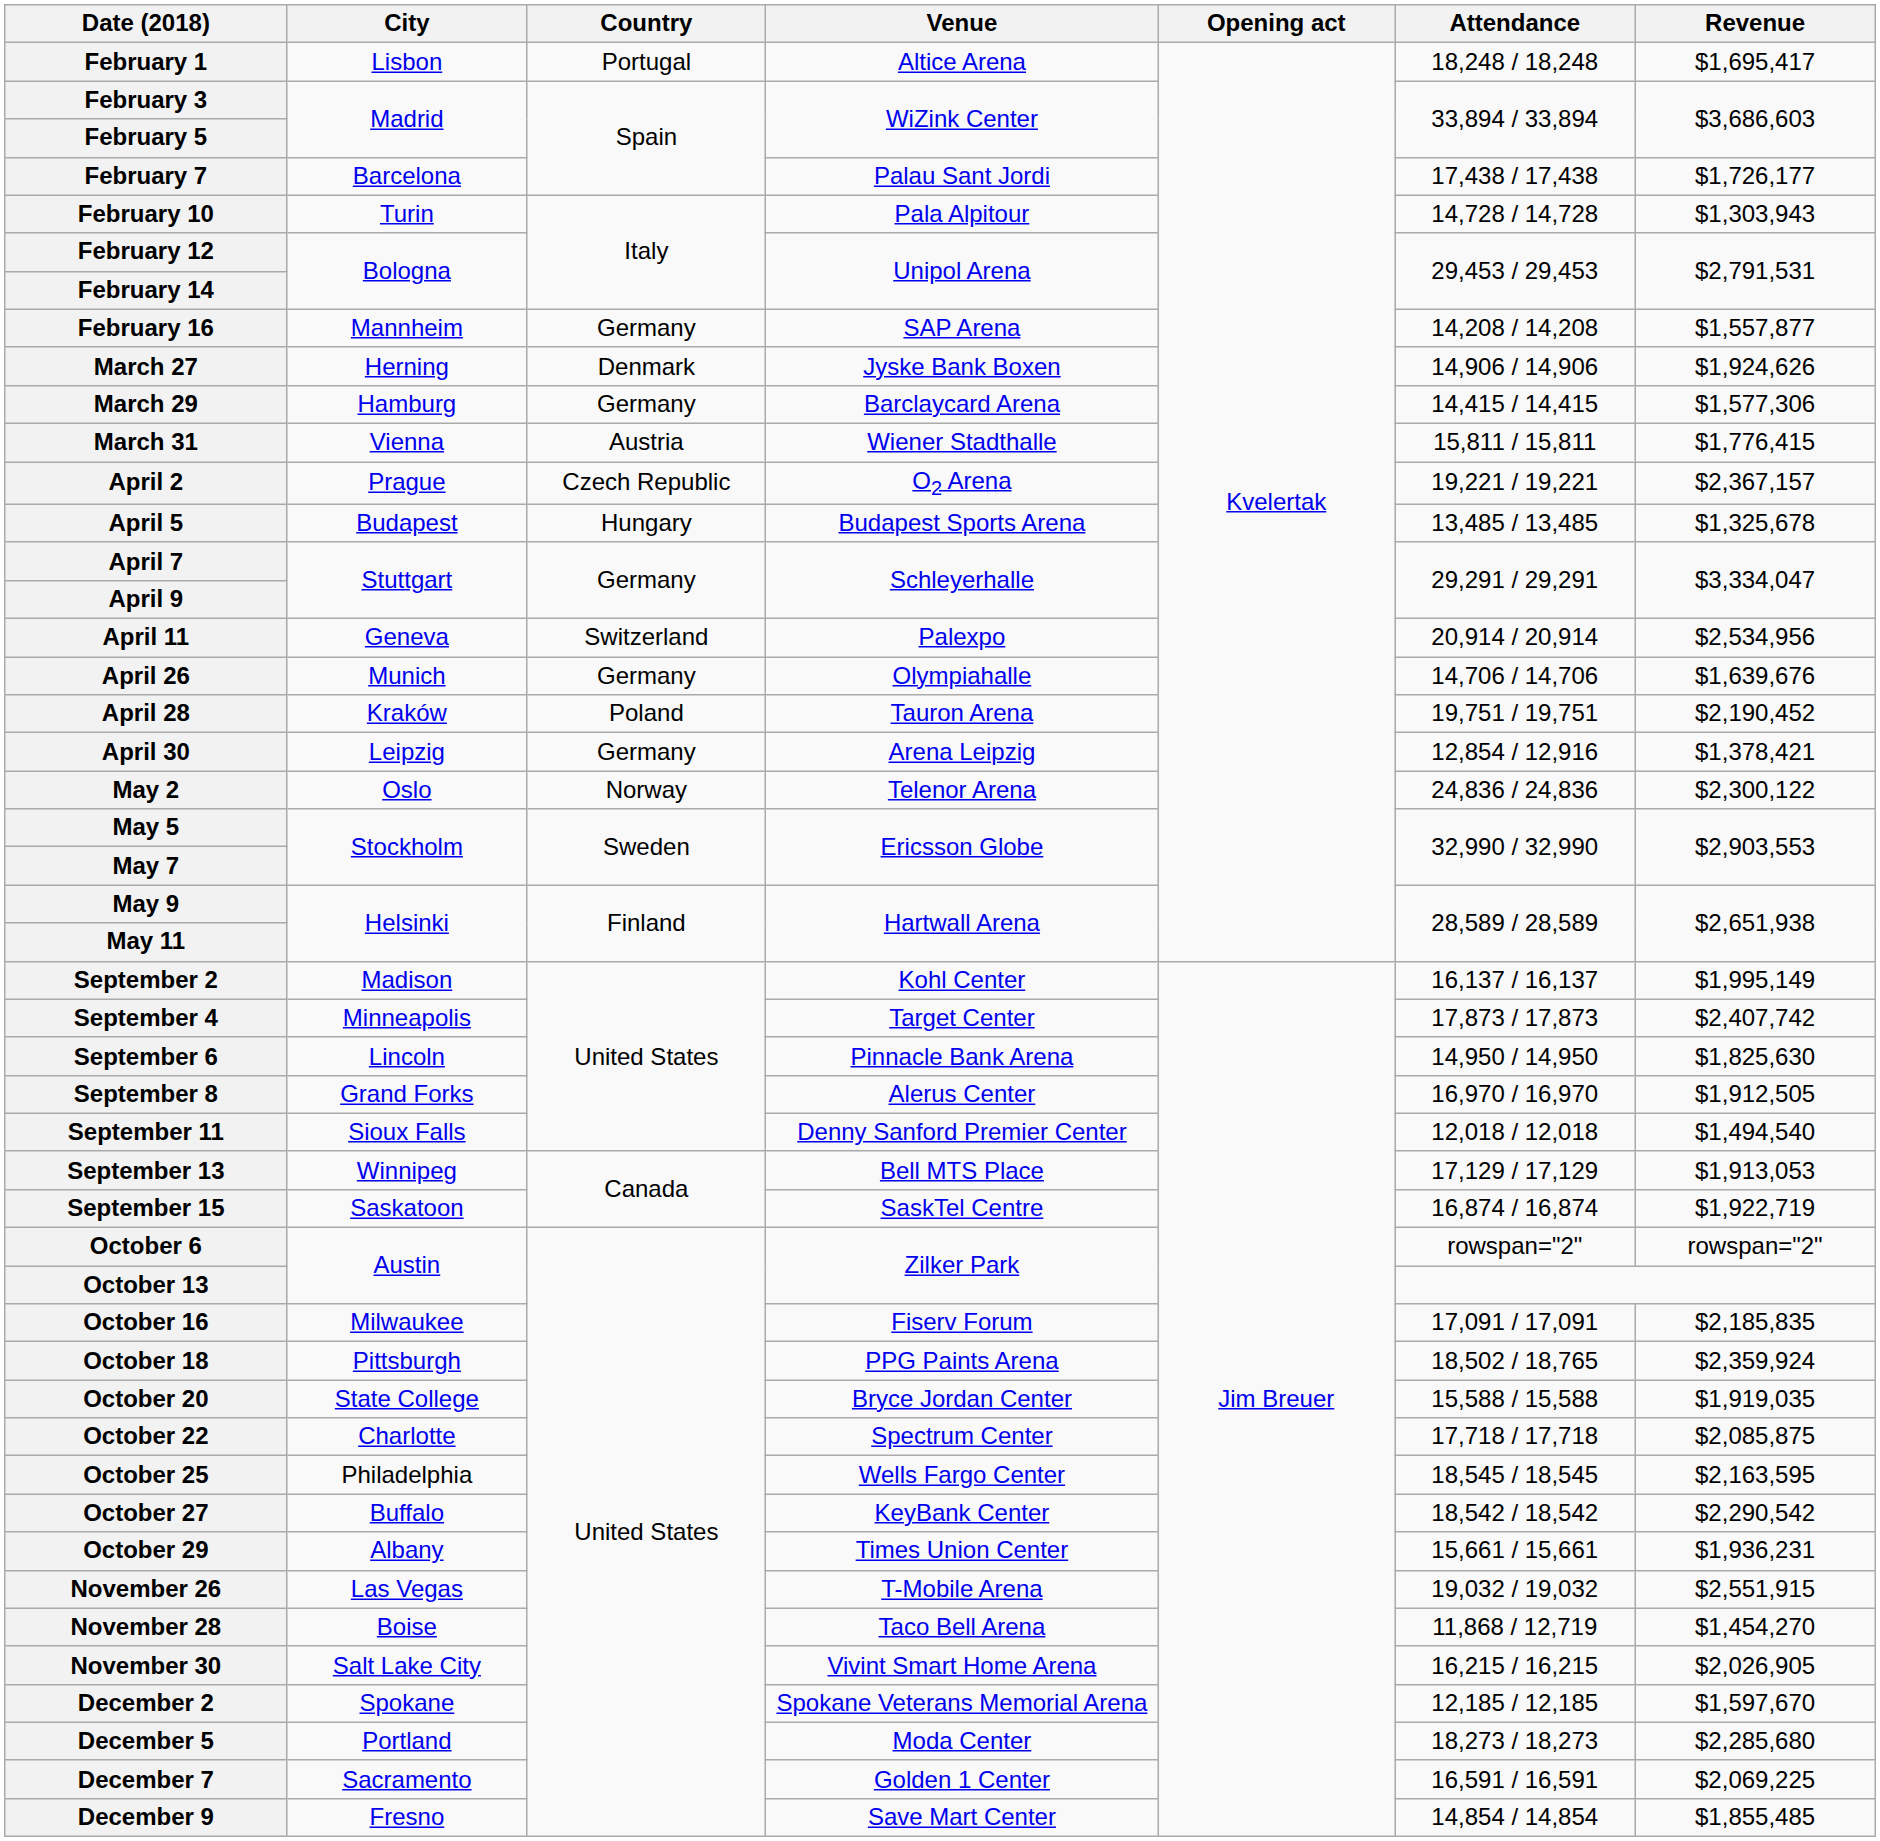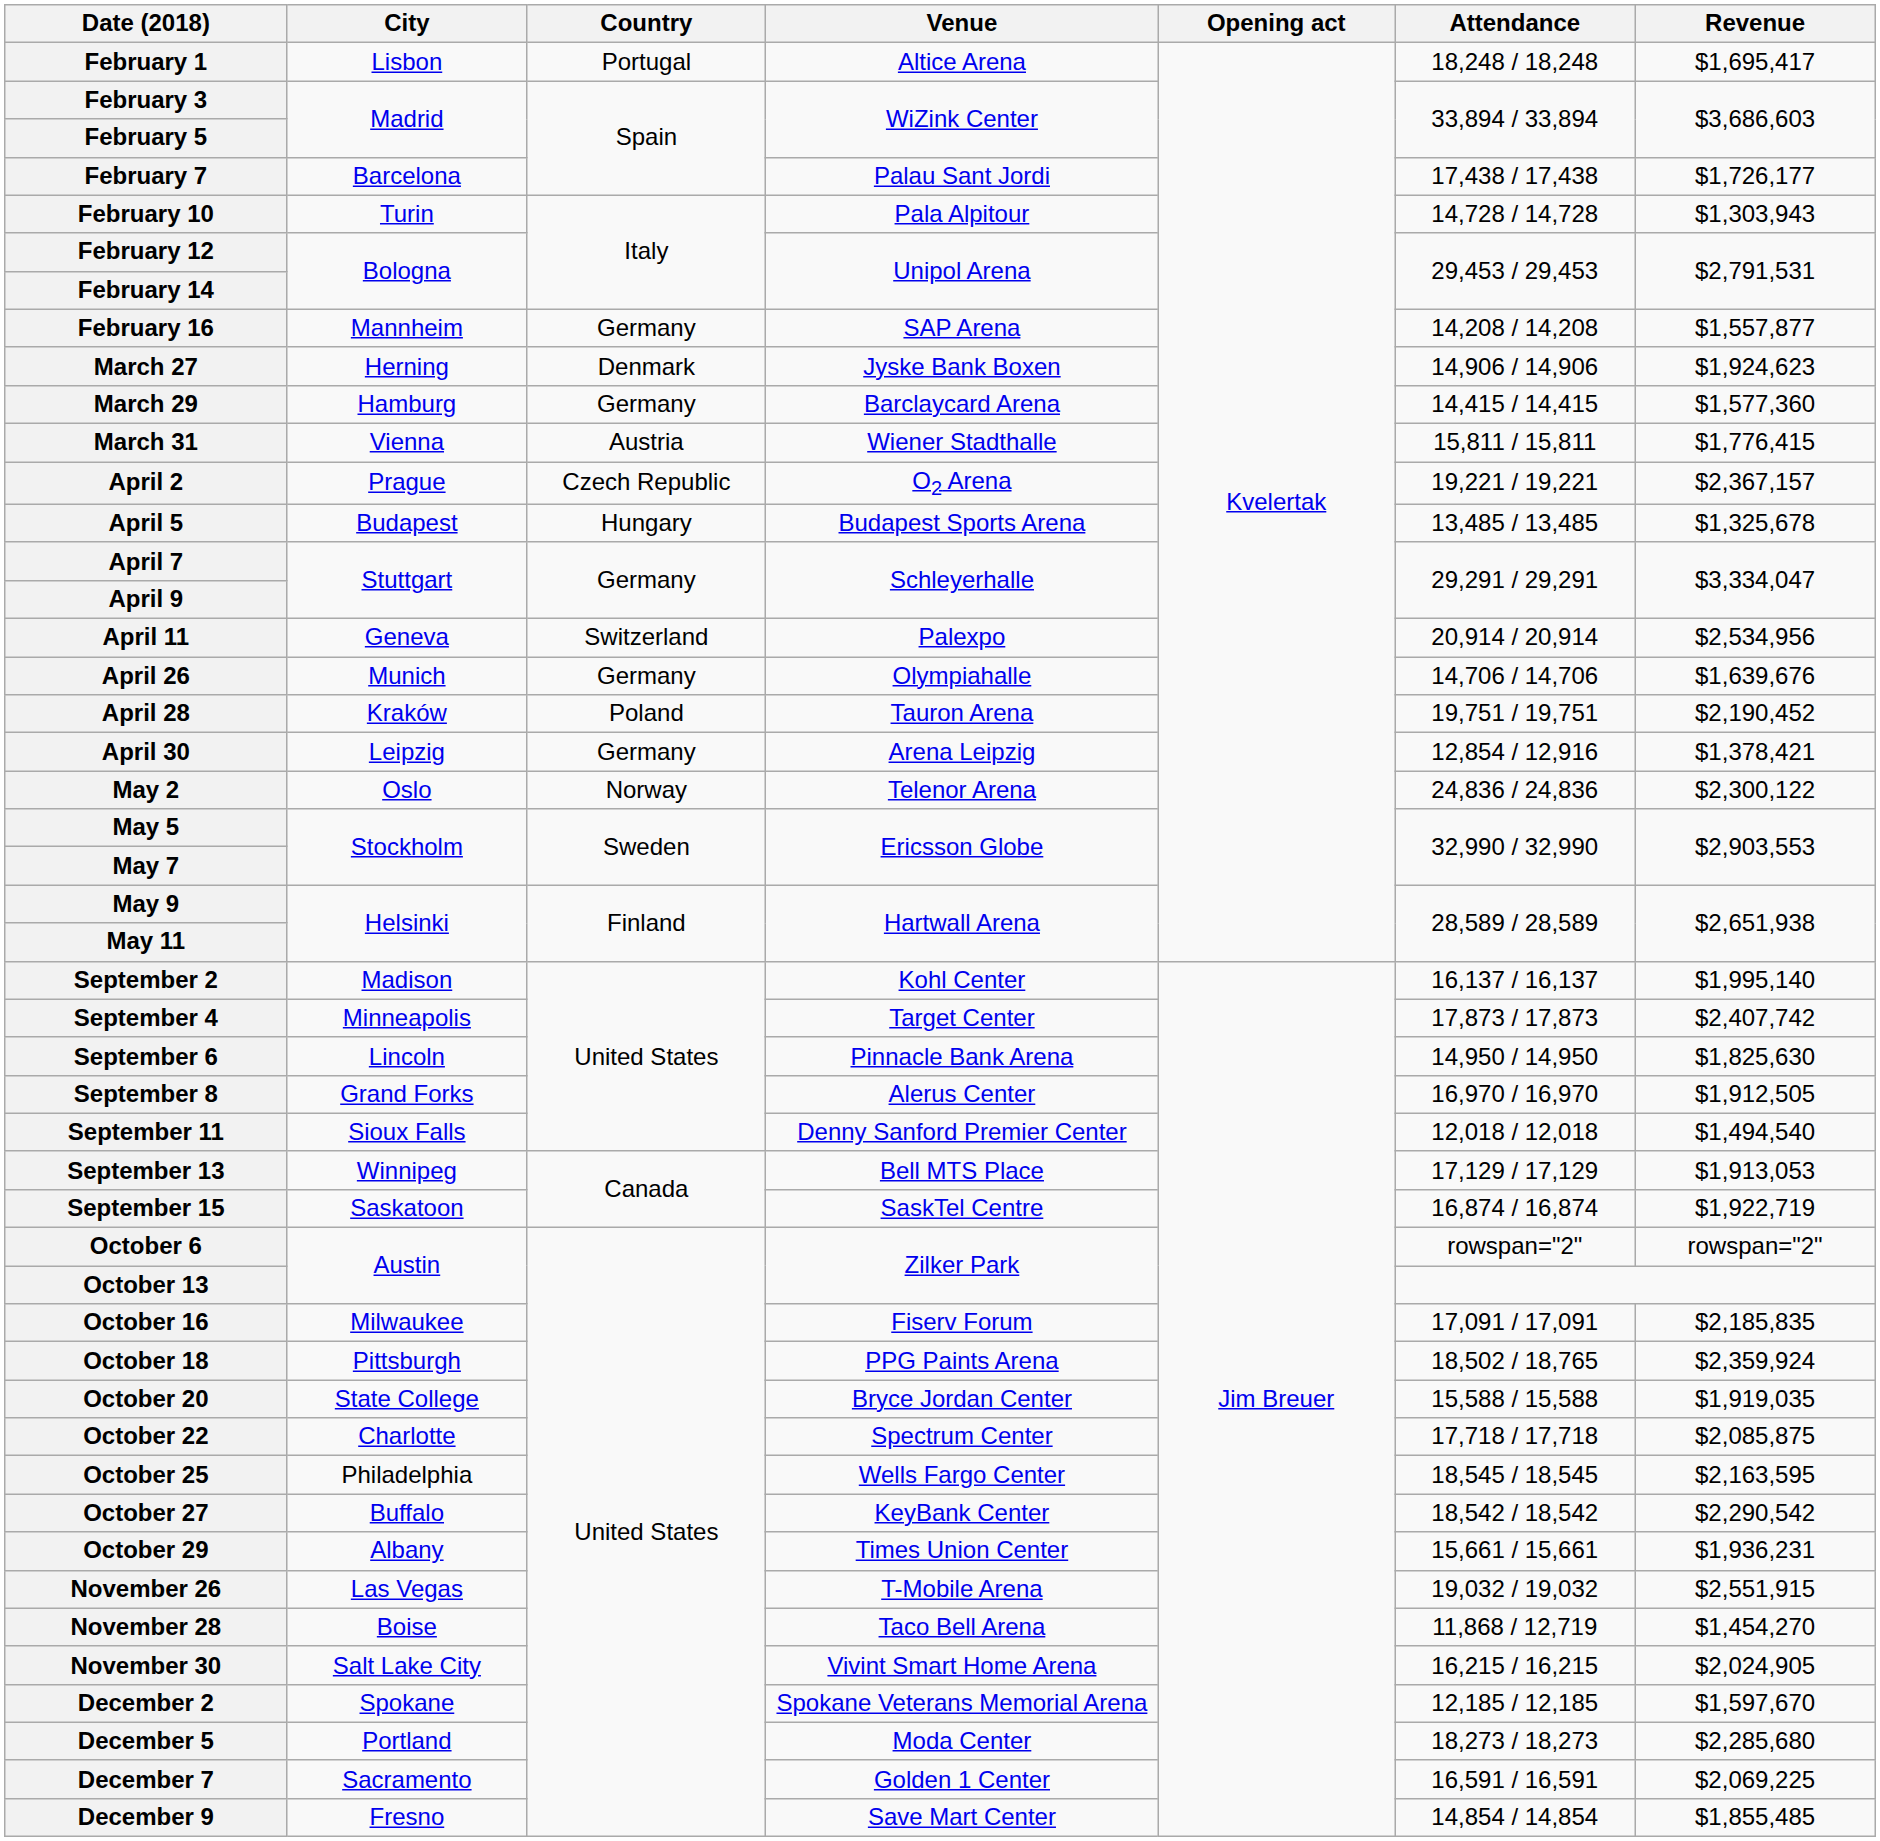March 27 | Revenue: $1,924,626 -> $1,924,623
March 29 | Revenue: $1,577,306 -> $1,577,360
September 2 | Revenue: $1,995,149 -> $1,995,140
November 30 | Revenue: $2,026,905 -> $2,024,905
